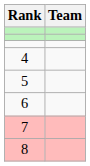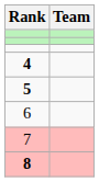row 5 | Rank: normal -> bold
row 6 | Rank: normal -> bold
row 9 | Rank: normal -> bold
